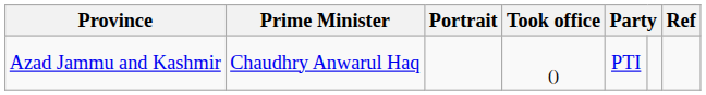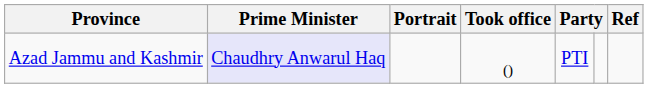Azad Jammu and Kashmir | Prime Minister: no background -> lavender background
